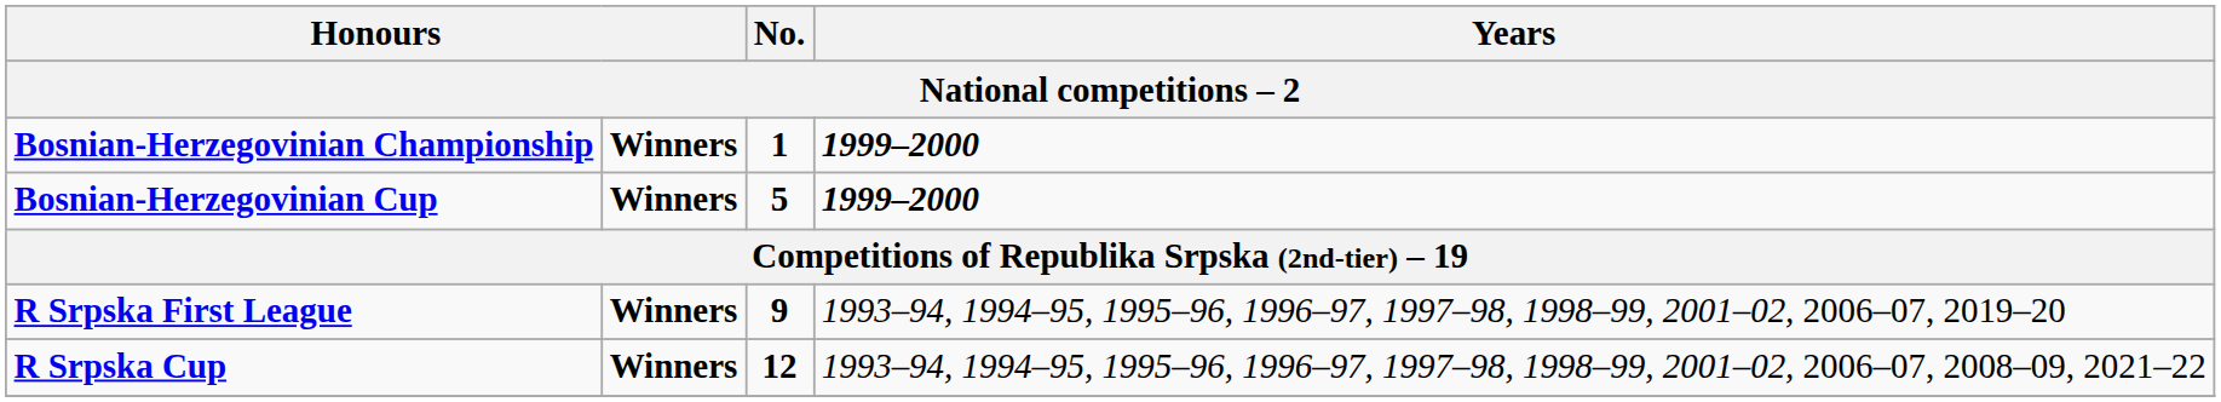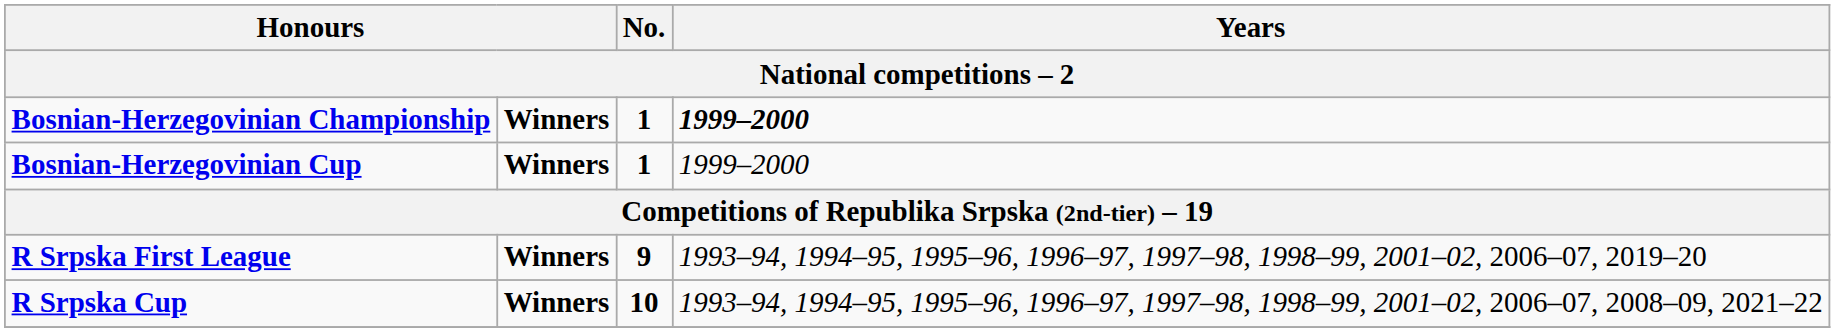Bosnian-Herzegovinian Cup | No.: 5 -> 1
Bosnian-Herzegovinian Cup | Years: bold -> normal
R Srpska Cup | No.: 12 -> 10
